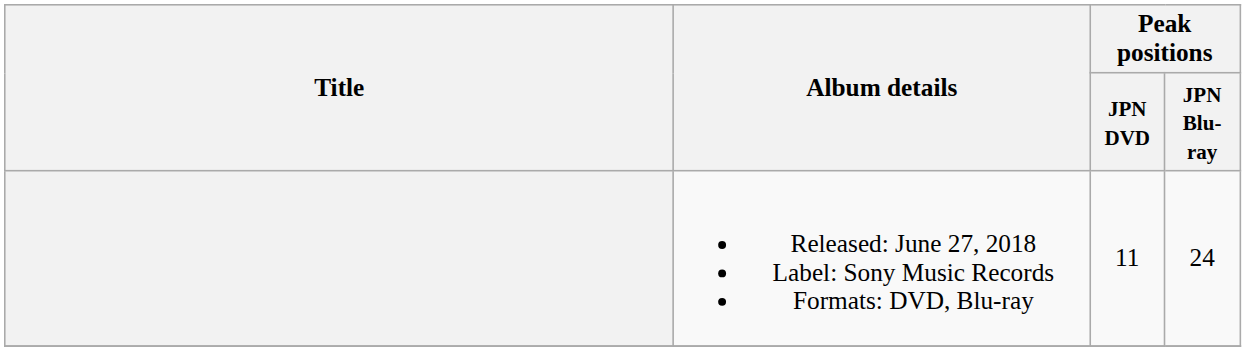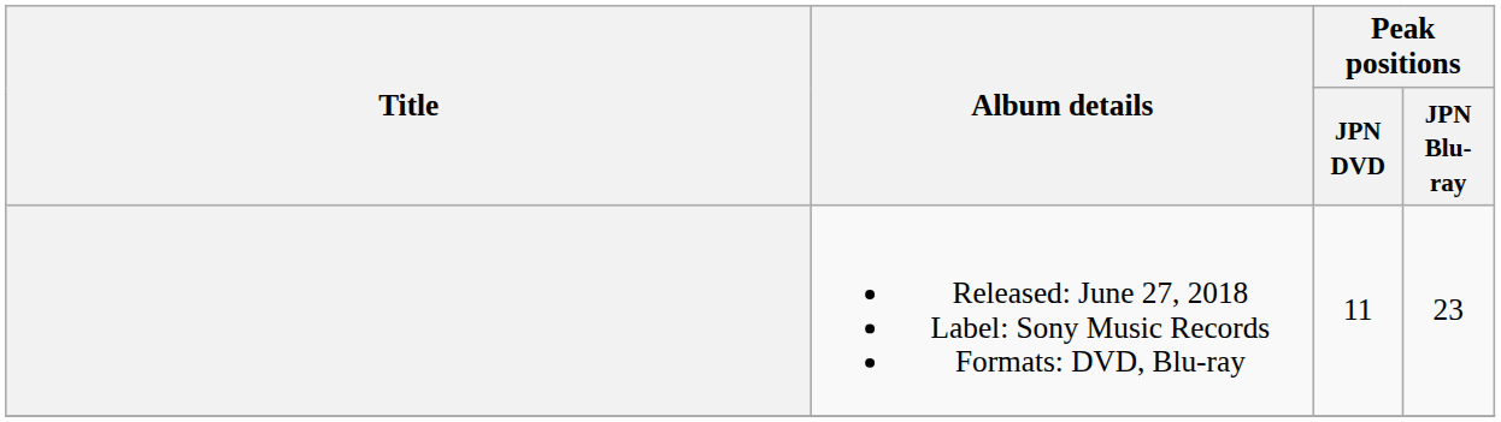row 3 | Peak positions / JPN Blu-ray: 24 -> 23
